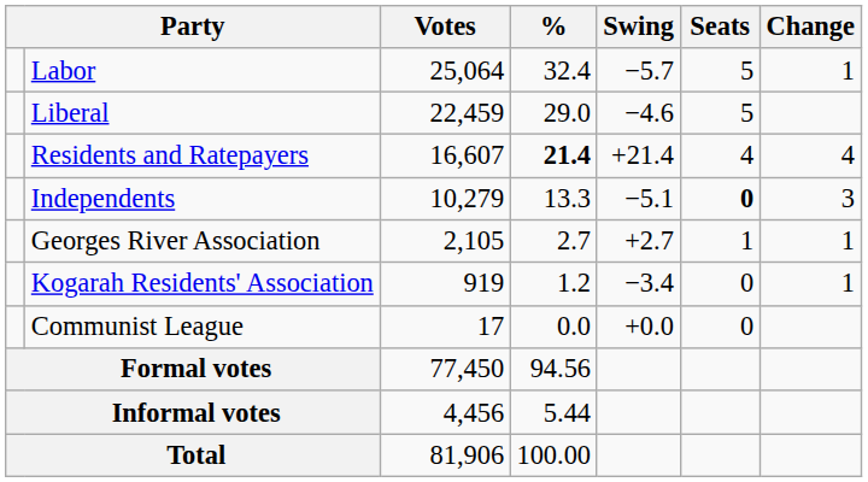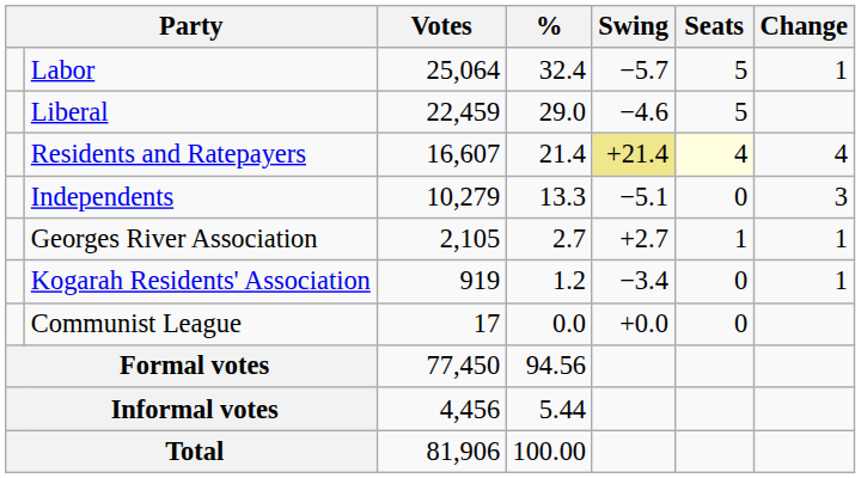Residents and Ratepayers | %: bold -> normal
Residents and Ratepayers | Swing: no background -> khaki background
Residents and Ratepayers | Seats: no background -> lightyellow background
Independents | Seats: bold -> normal
